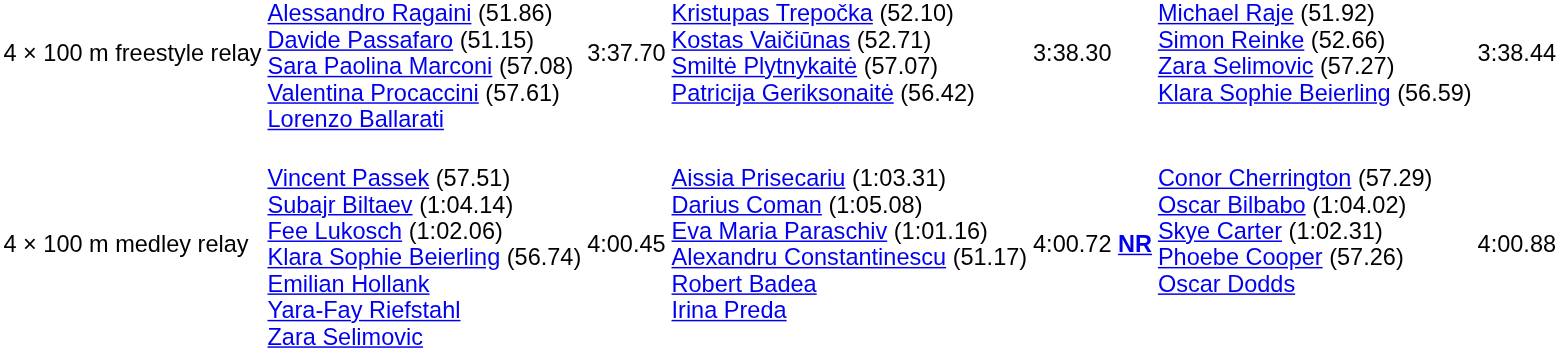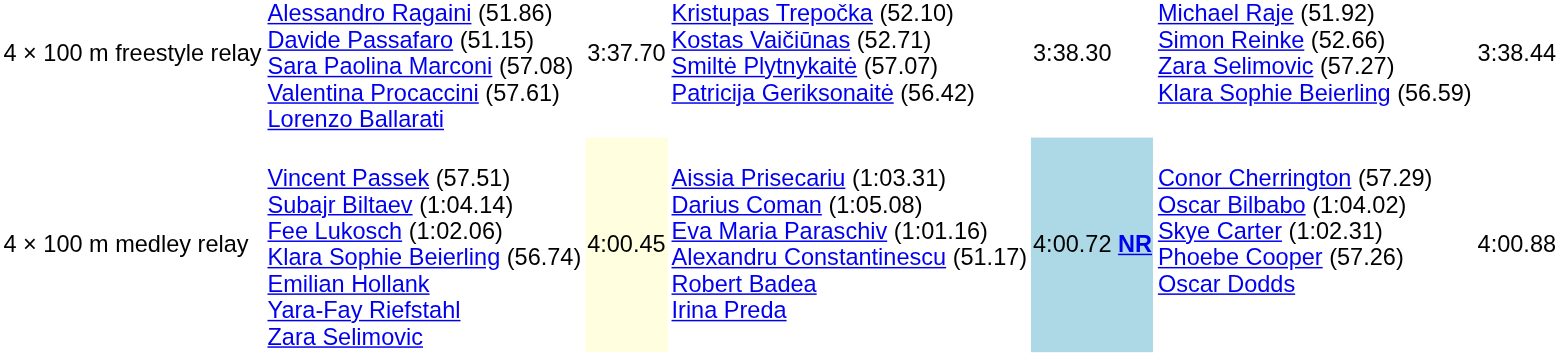4 × 100 m medley relay | column 3: no background -> lightyellow background
4 × 100 m medley relay | column 5: no background -> lightblue background
